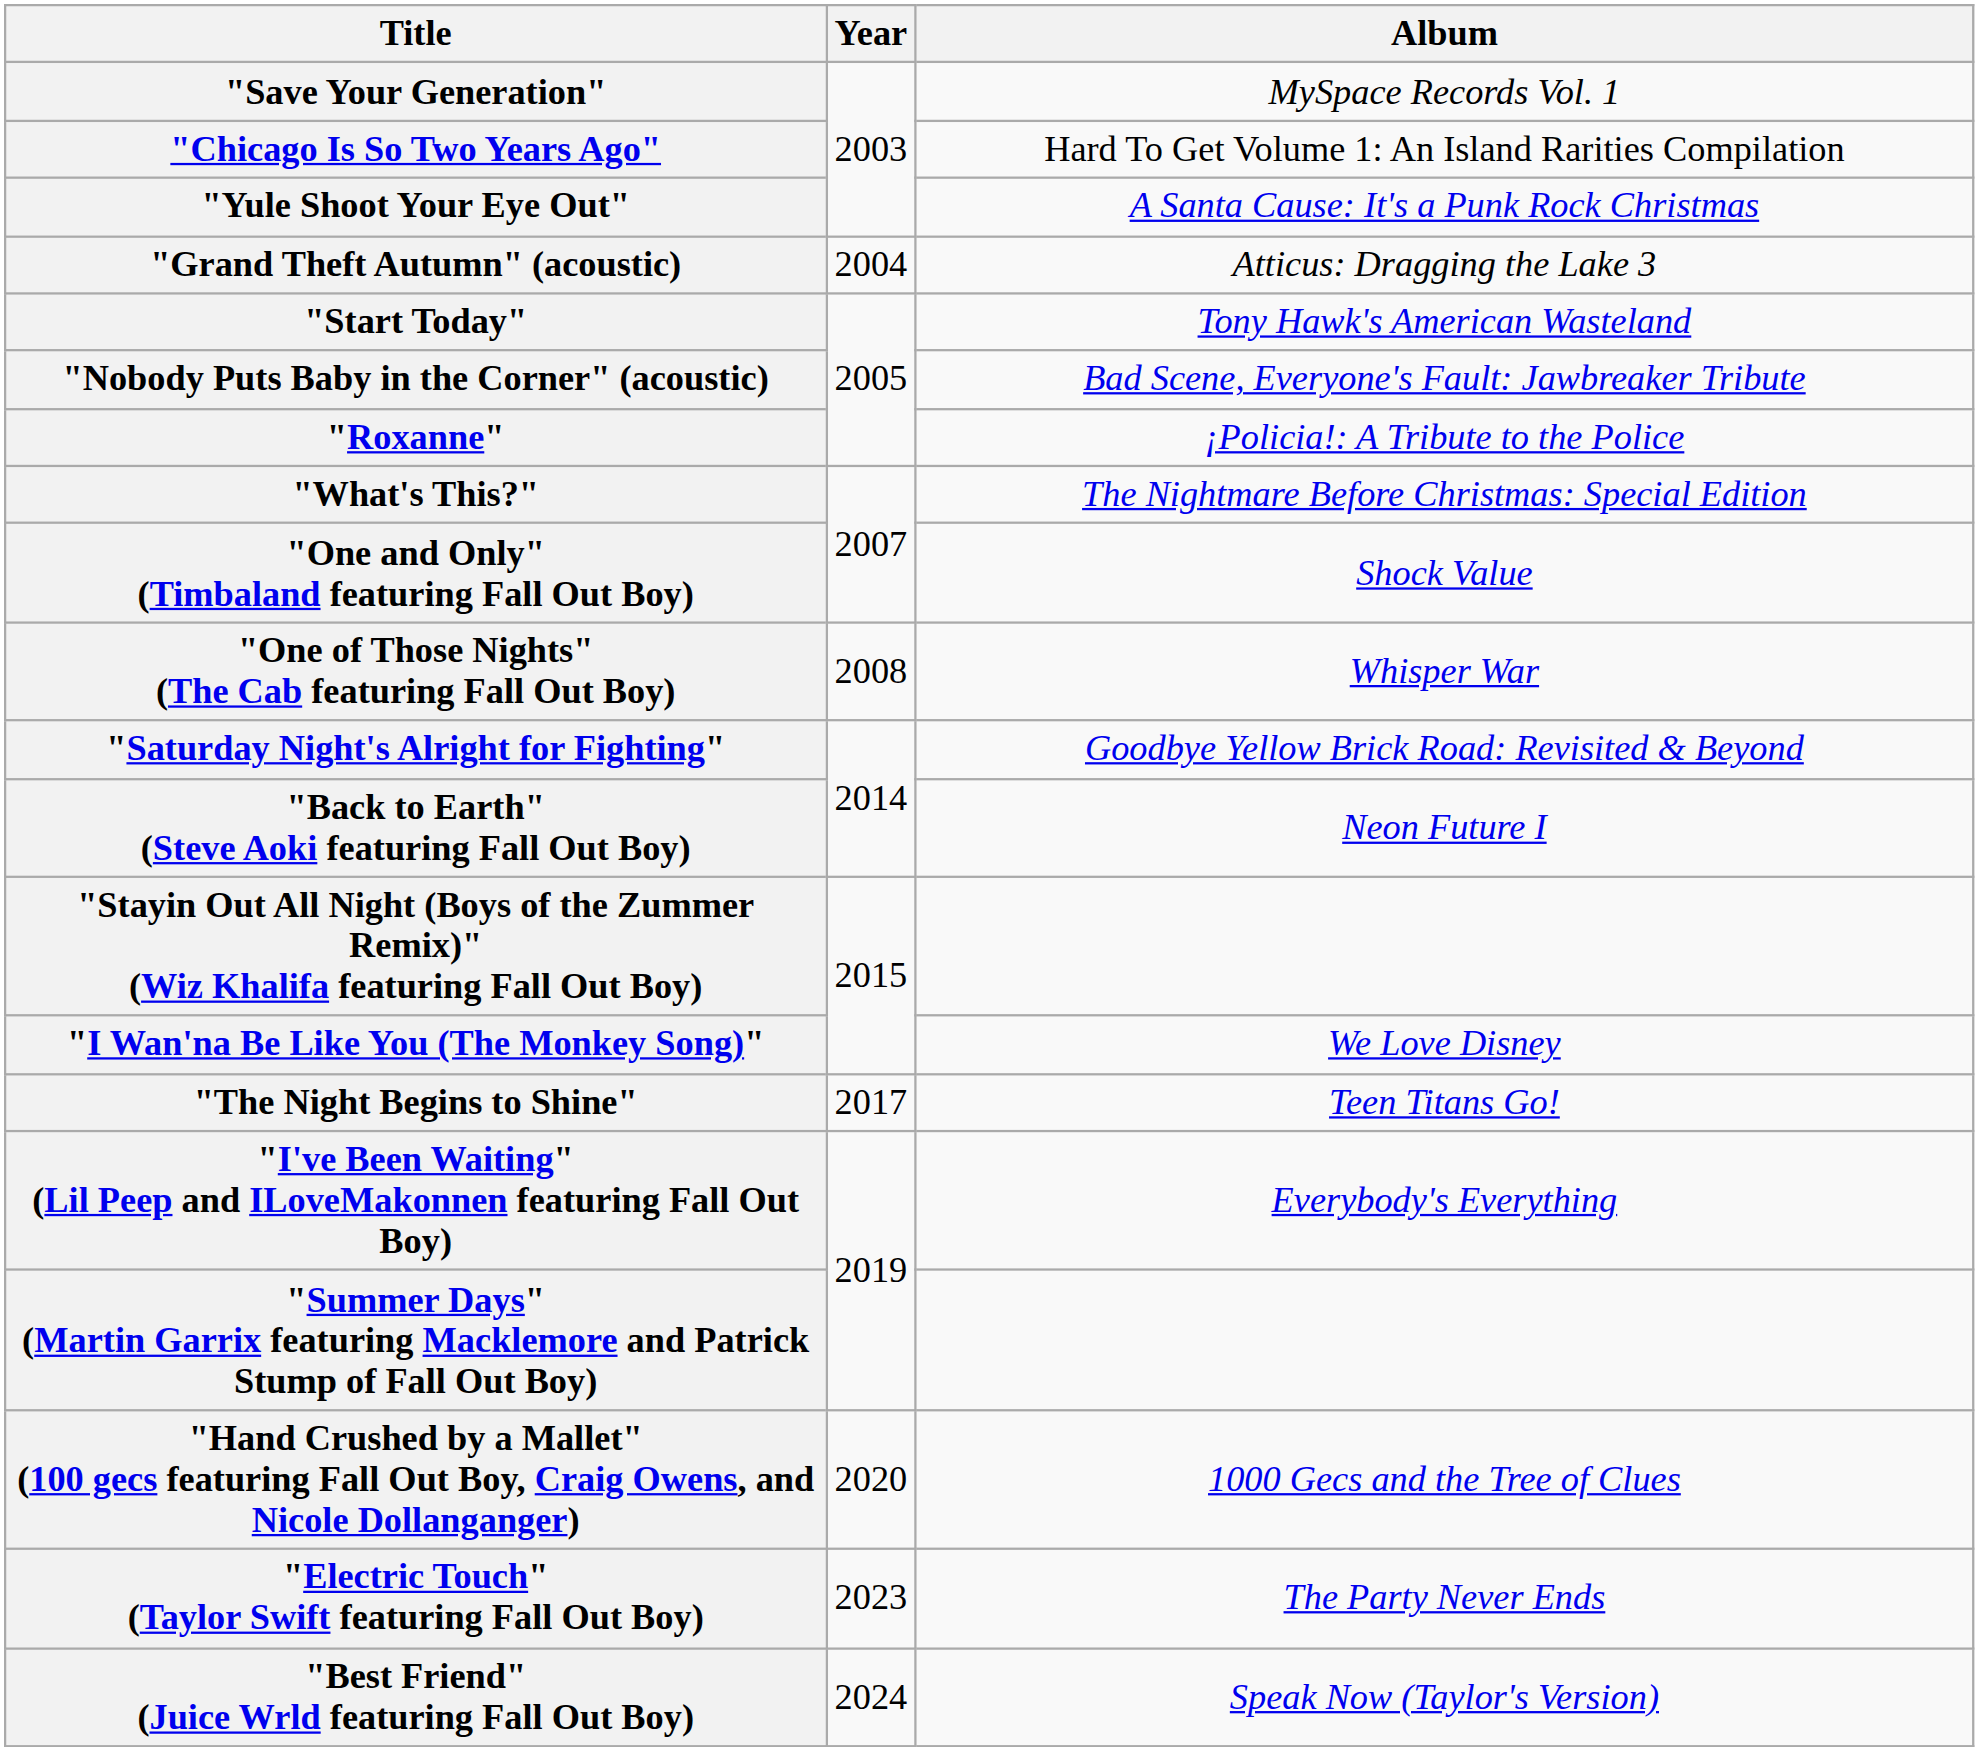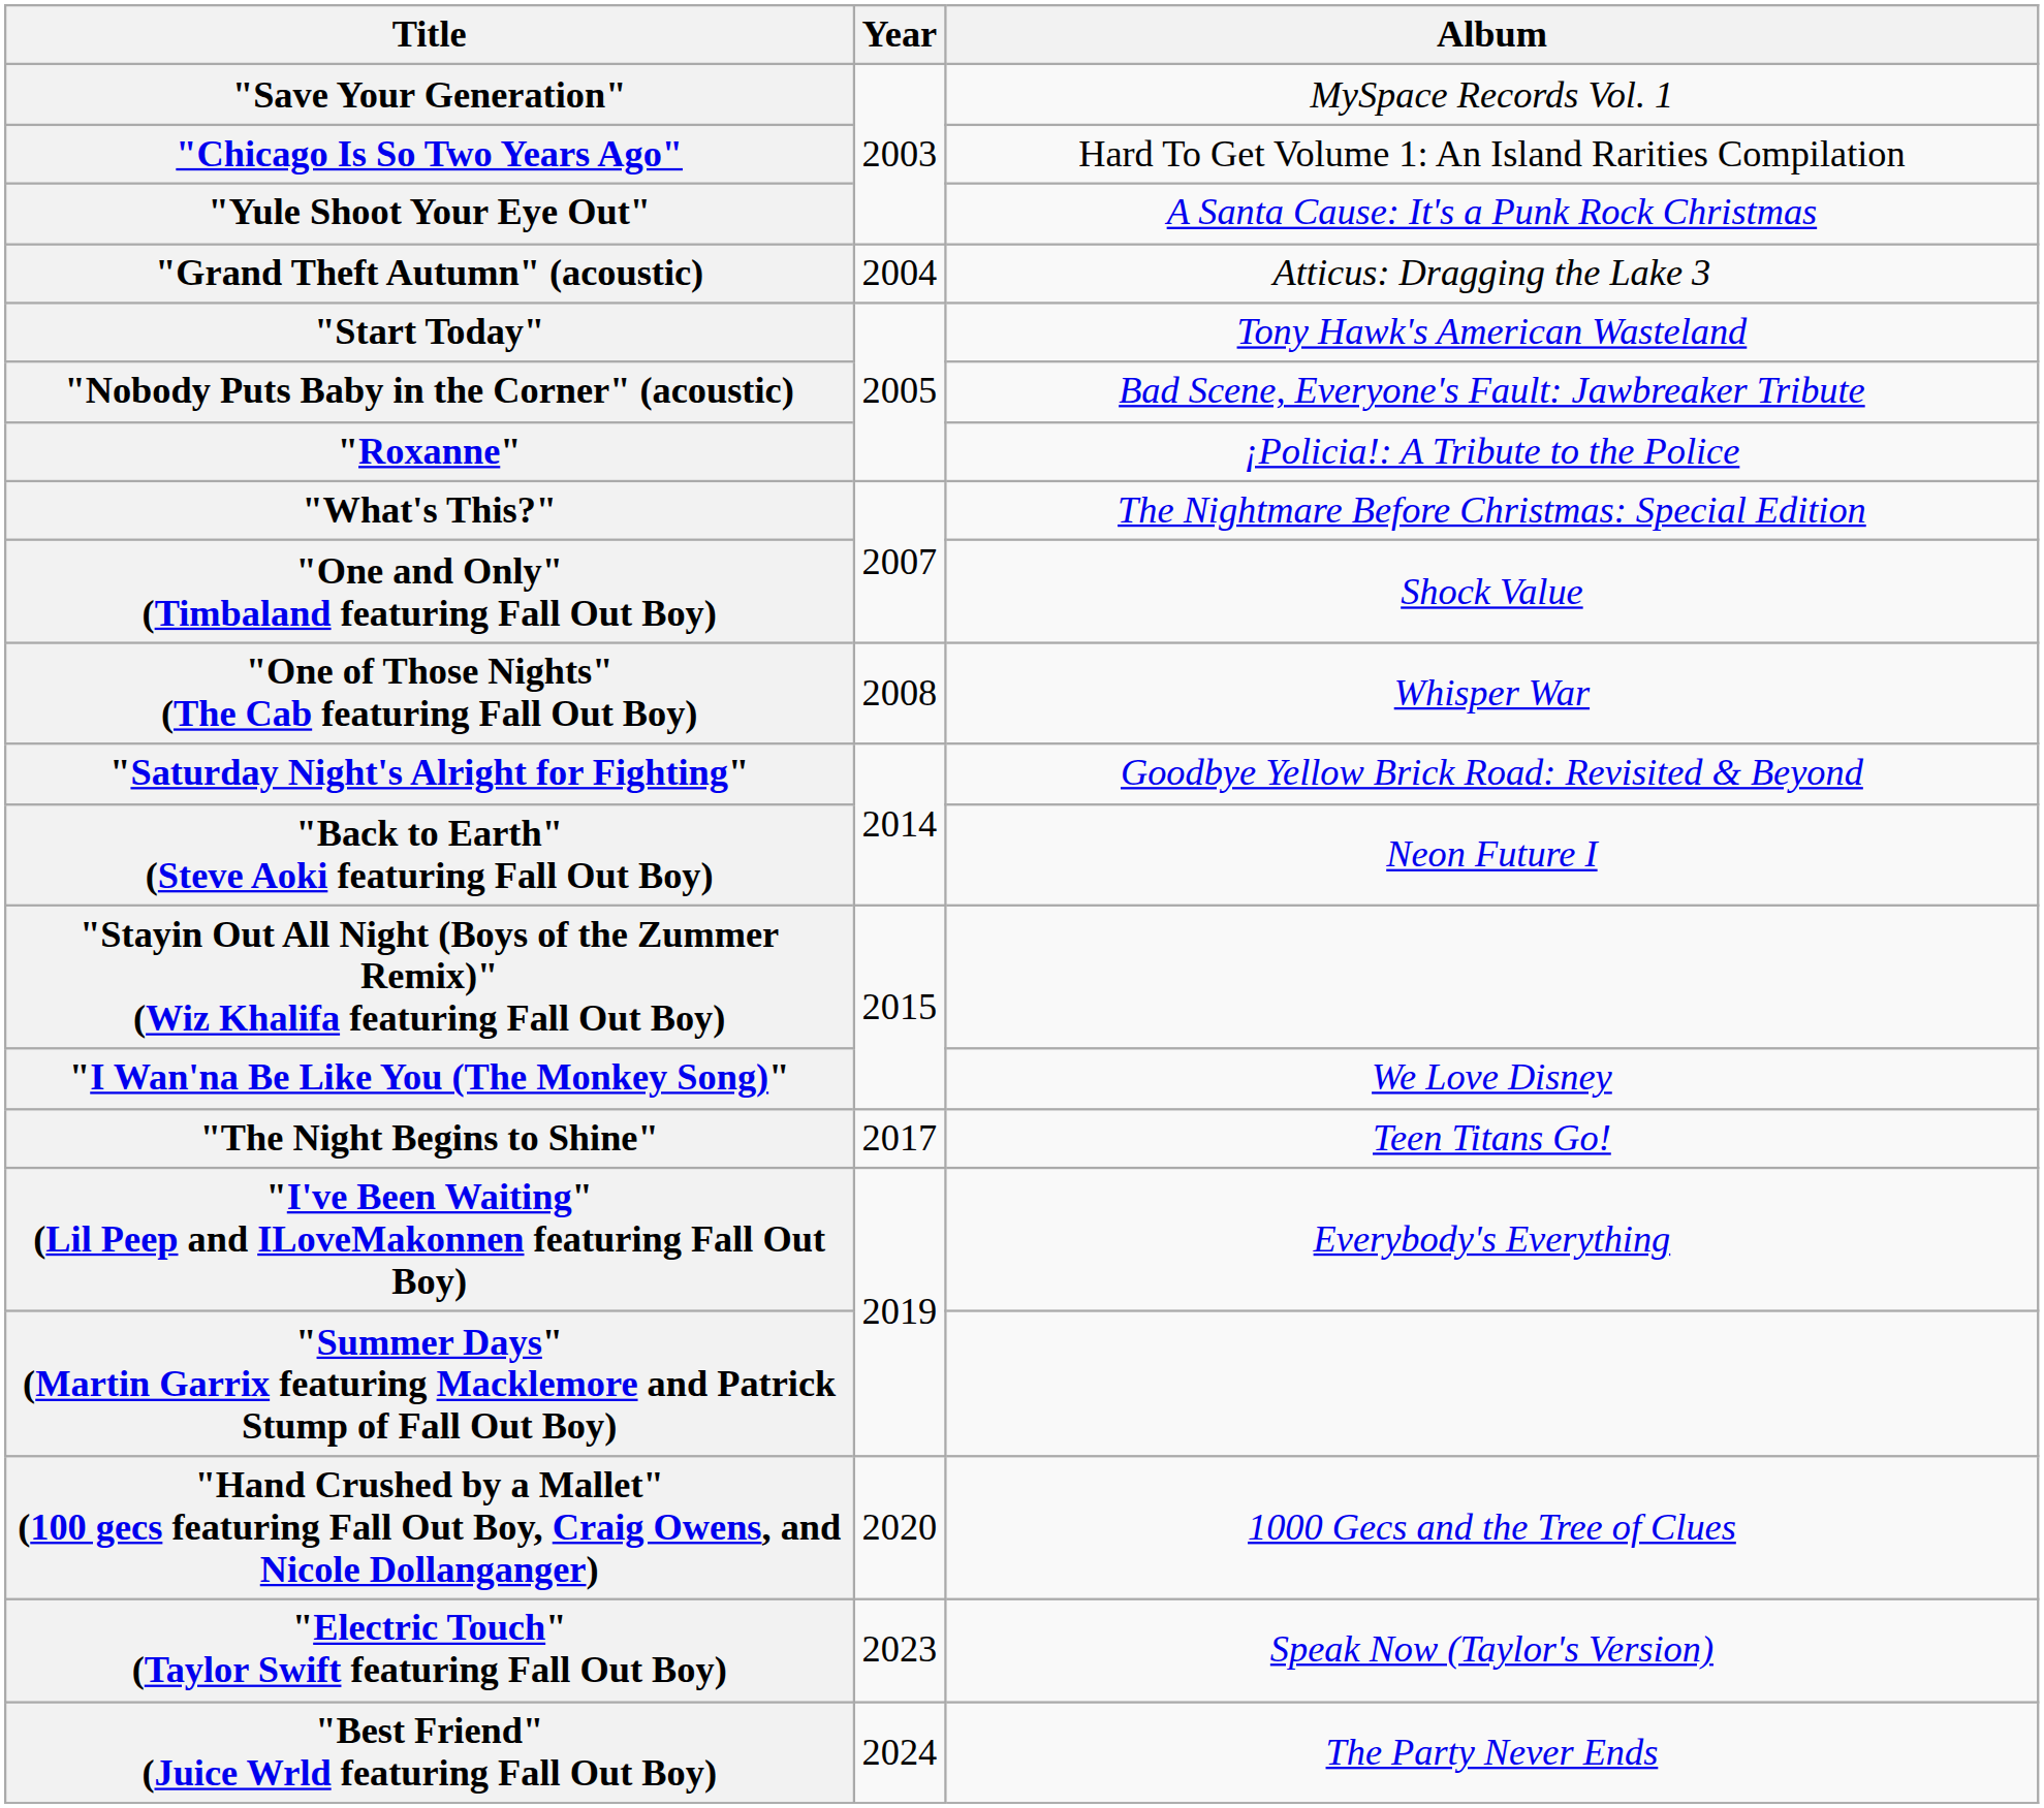"Electric Touch" (Taylor Swift featuring Fall Out Boy) | Album: The Party Never Ends -> Speak Now (Taylor's Version)
"Best Friend" (Juice Wrld featuring Fall Out Boy) | Album: Speak Now (Taylor's Version) -> The Party Never Ends
